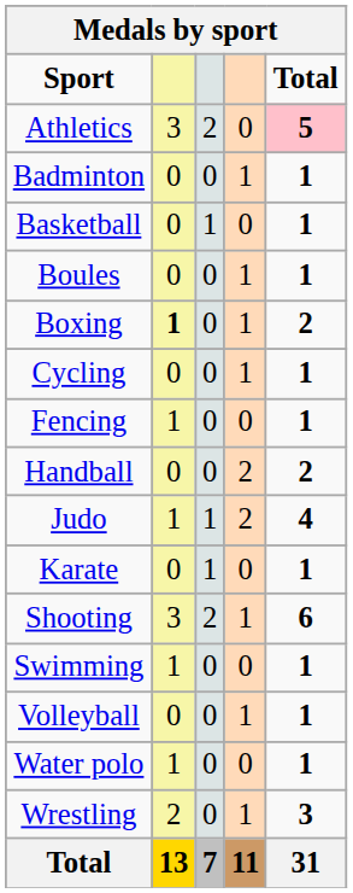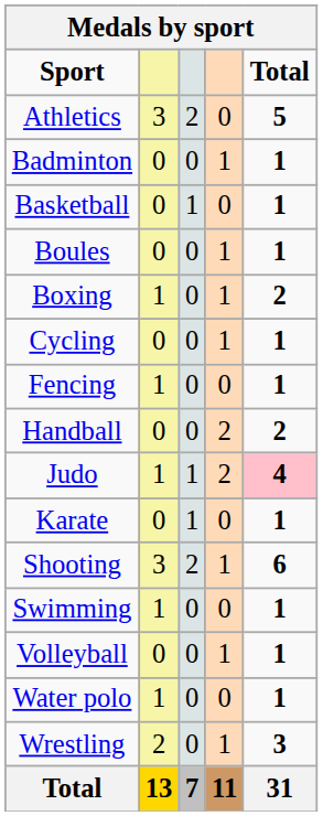Athletics | Total: pink background -> no background
Boxing | column 2: bold -> normal
Judo | Total: no background -> pink background
